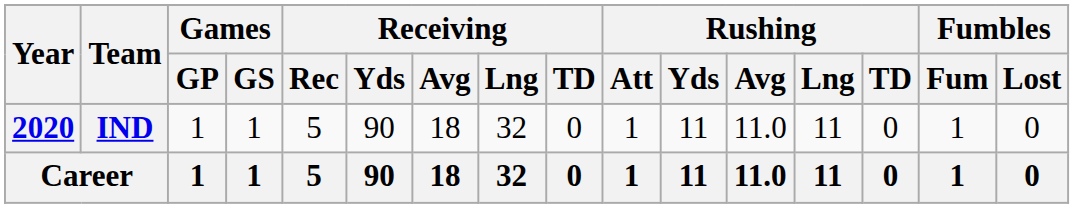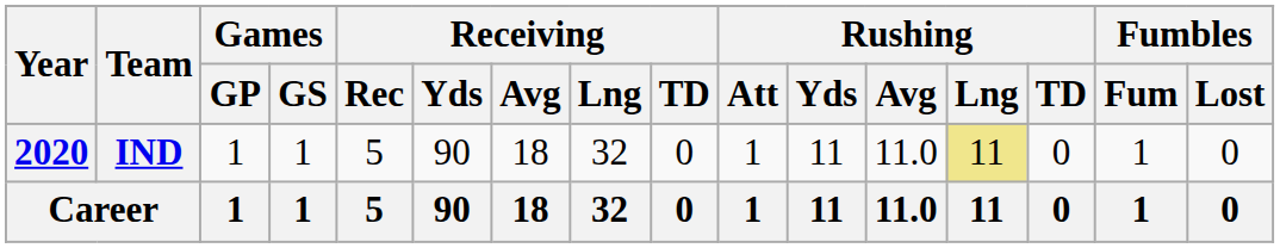IND | Rushing / Lng: no background -> khaki background
